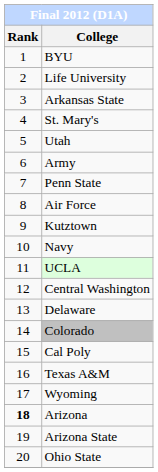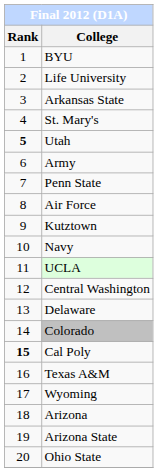Utah | Rank: normal -> bold
Cal Poly | Rank: normal -> bold
Arizona | Rank: bold -> normal
